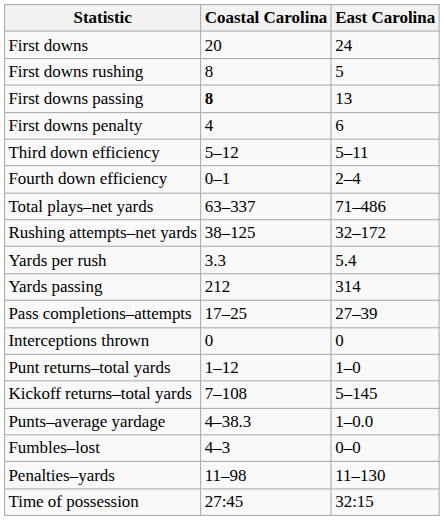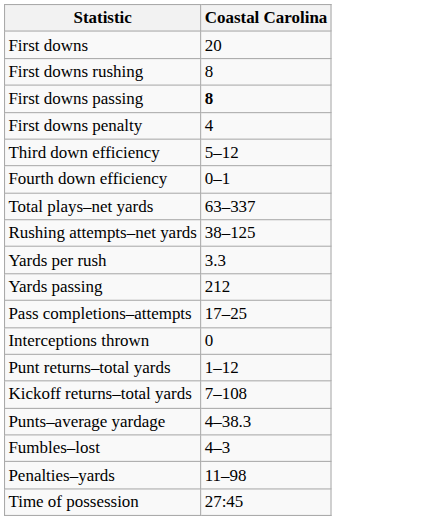- column: East Carolina | 24 | 5 | 13 | 6 | 5–11 | 2–4 | 71–486 | 32–172 | 5.4 | 314 | 27–39 | 0 | 1–0 | 5–145 | 1–0.0 | 0–0 | 11–130 | 32:15
